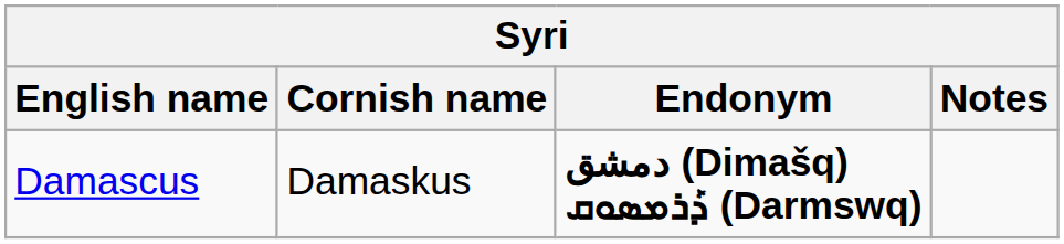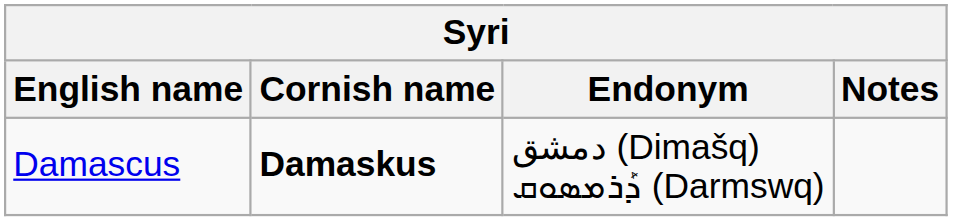Damascus | Cornish name: normal -> bold
Damascus | Endonym: bold -> normal
